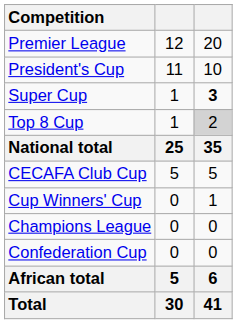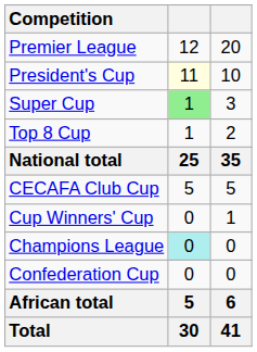President's Cup | column 2: no background -> lightyellow background
Super Cup | column 2: no background -> lightgreen background
Super Cup | column 3: bold -> normal
Top 8 Cup | column 3: lightgrey background -> no background
Champions League | column 2: no background -> paleturquoise background
